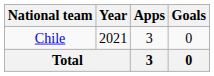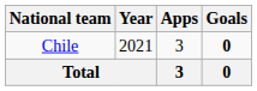Chile | Goals: normal -> bold
